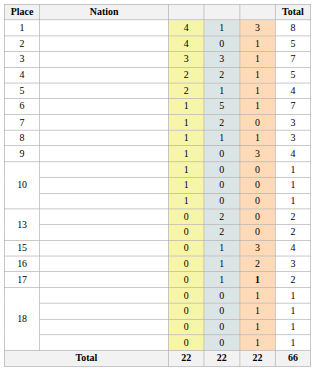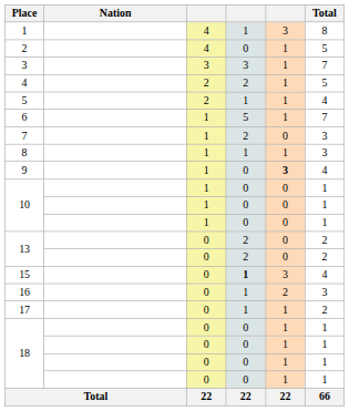9 | column 5: normal -> bold
15 | column 4: normal -> bold
17 | column 5: bold -> normal
